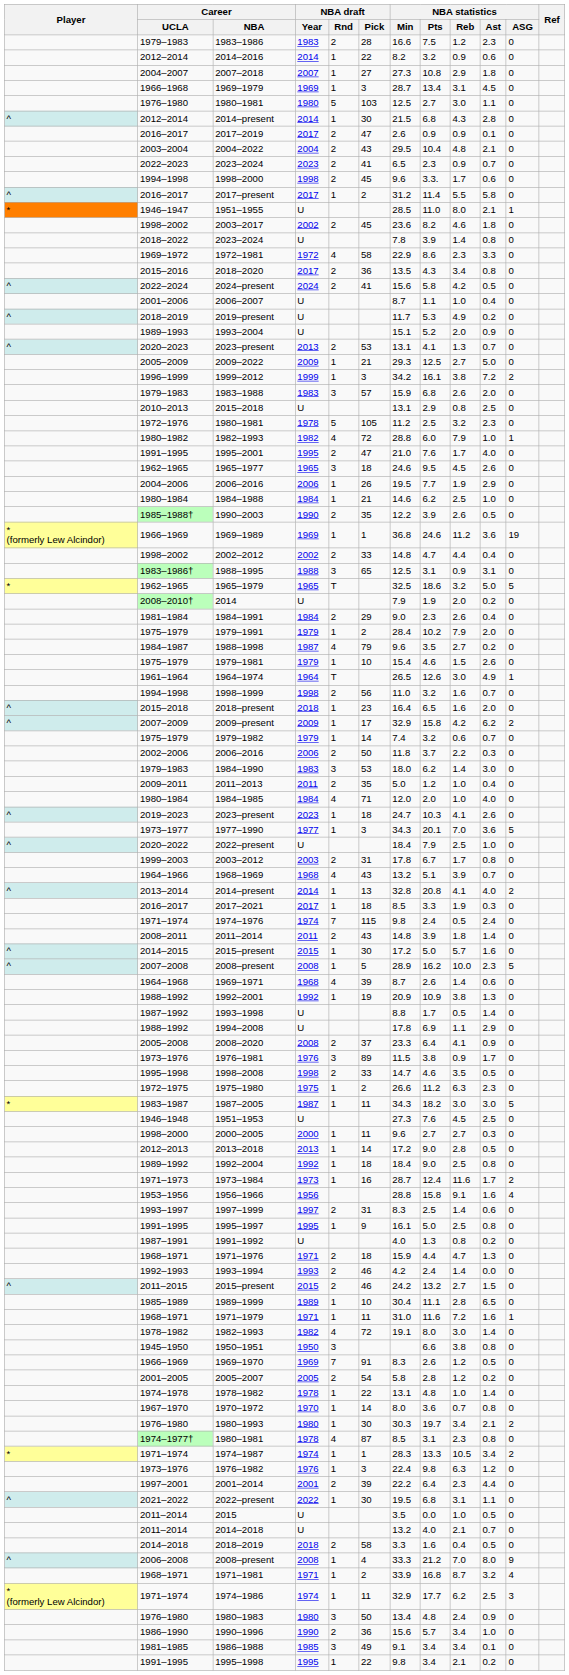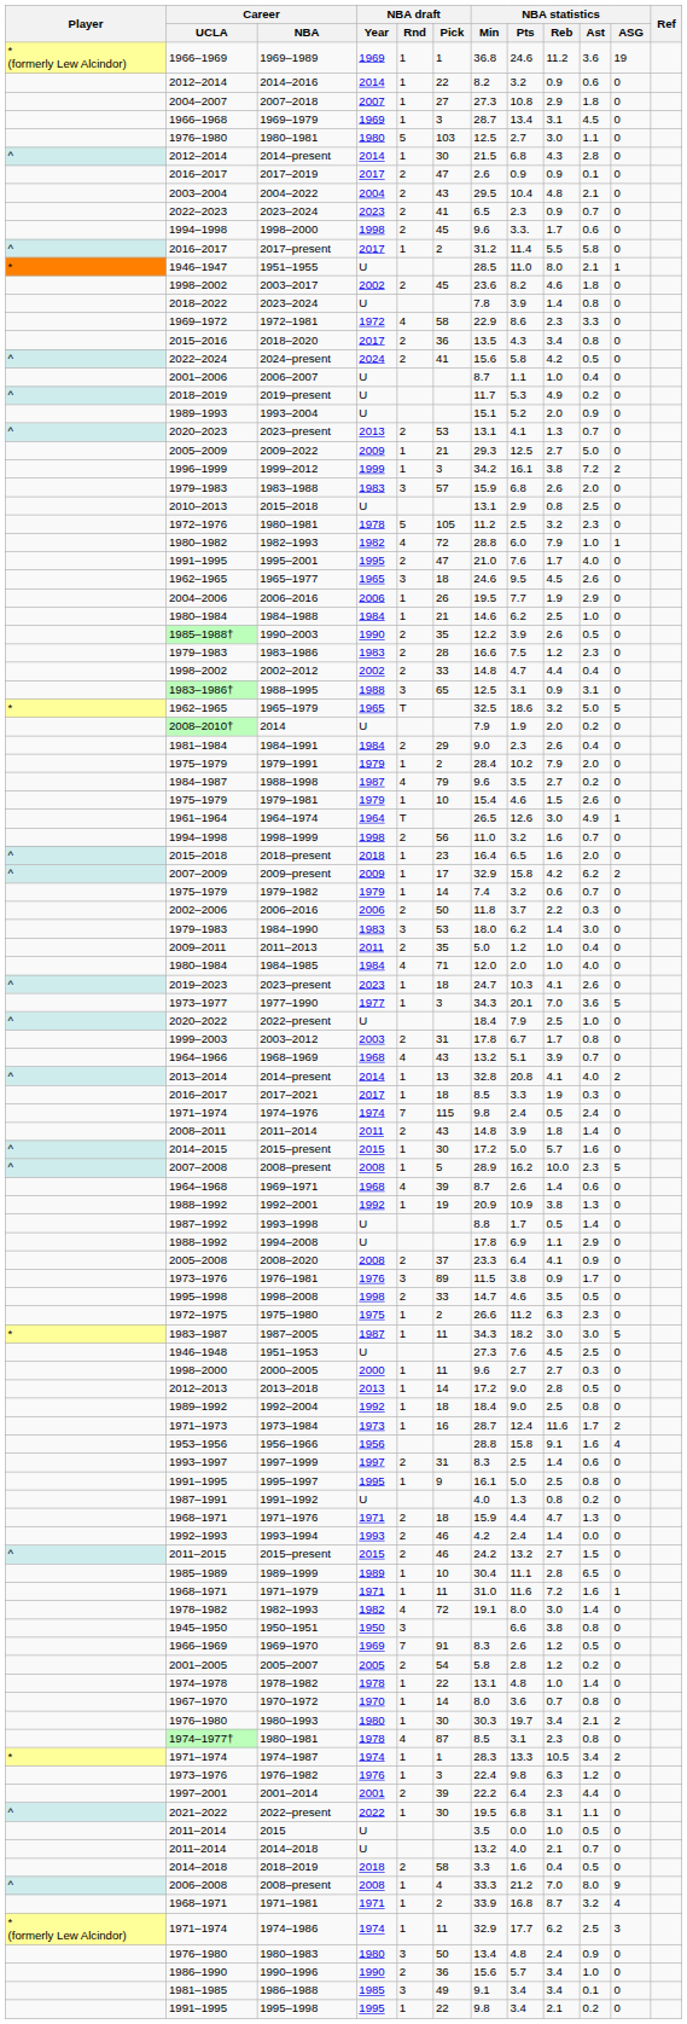rows swapped: 1969–1989 <-> 1983–1986
